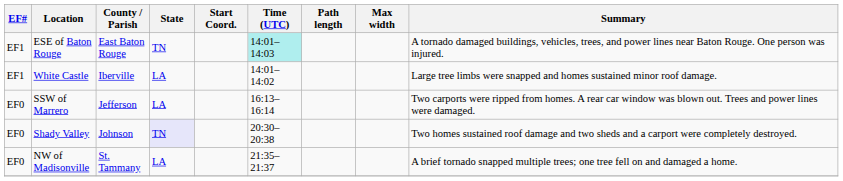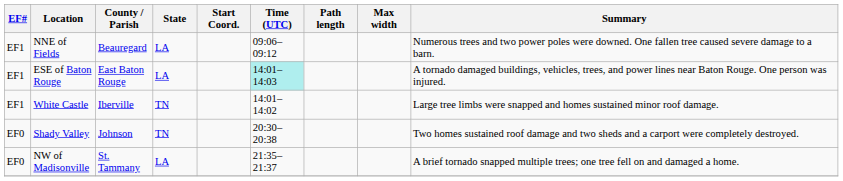+ row: EF1 | NNE of Fields | Beauregard | LA | 09:06–09:12 | Numerous trees and two power poles were downed. One fallen tree caused severe damage to a barn.
ESE of Baton Rouge | State: TN -> LA
White Castle | State: LA -> TN
- row: EF0 | SSW of Marrero | Jefferson | LA | 16:13–16:14 | Two carports were ripped from homes. A rear car window was blown out. Trees and power lines were damaged.
Shady Valley | State: lavender background -> no background
